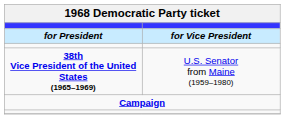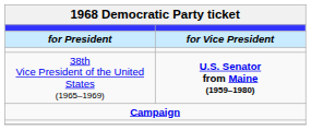38th Vice President of the United States (1965–1969) | column 1: bold -> normal
38th Vice President of the United States (1965–1969) | column 2: normal -> bold
